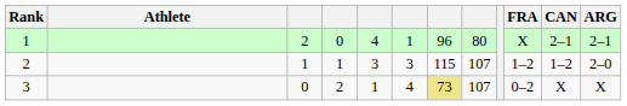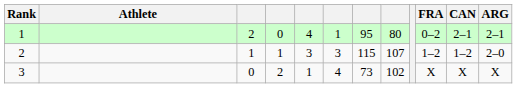row 2 | column 7: 96 -> 95
row 2 | FRA: X -> 0–2
row 4 | column 7: khaki background -> no background
row 4 | column 8: 107 -> 102
row 4 | FRA: 0–2 -> X
